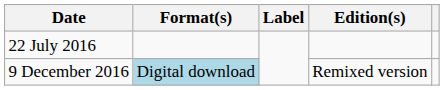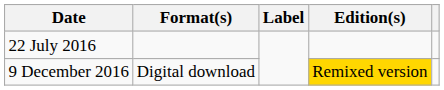9 December 2016 | Format(s): lightblue background -> no background
9 December 2016 | Edition(s): no background -> gold background
